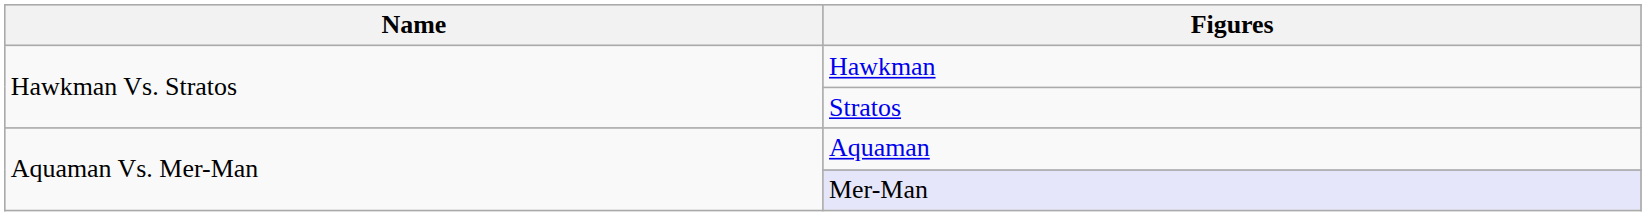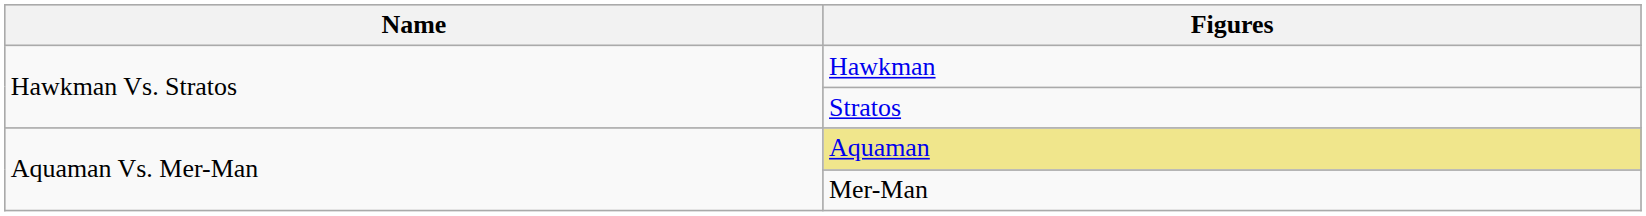Aquaman | Figures: no background -> khaki background
Mer-Man | Figures: lavender background -> no background
